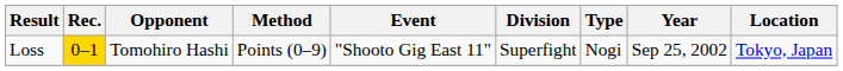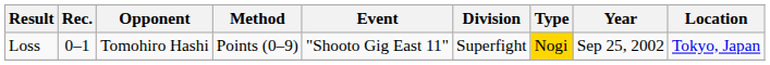Loss | Rec.: gold background -> no background
Loss | Type: no background -> gold background
